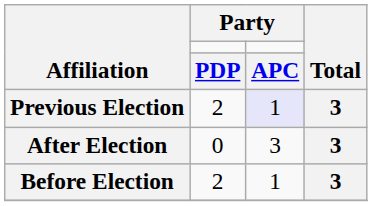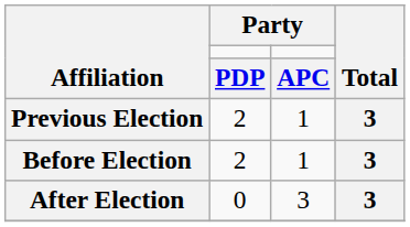Previous Election | column 3: lavender background -> no background
rows swapped: Before Election <-> After Election
